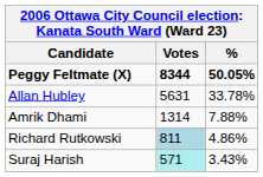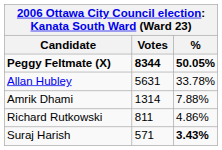Richard Rutkowski | Votes: lightblue background -> no background
Suraj Harish | Votes: paleturquoise background -> no background
Suraj Harish | %: normal -> bold
